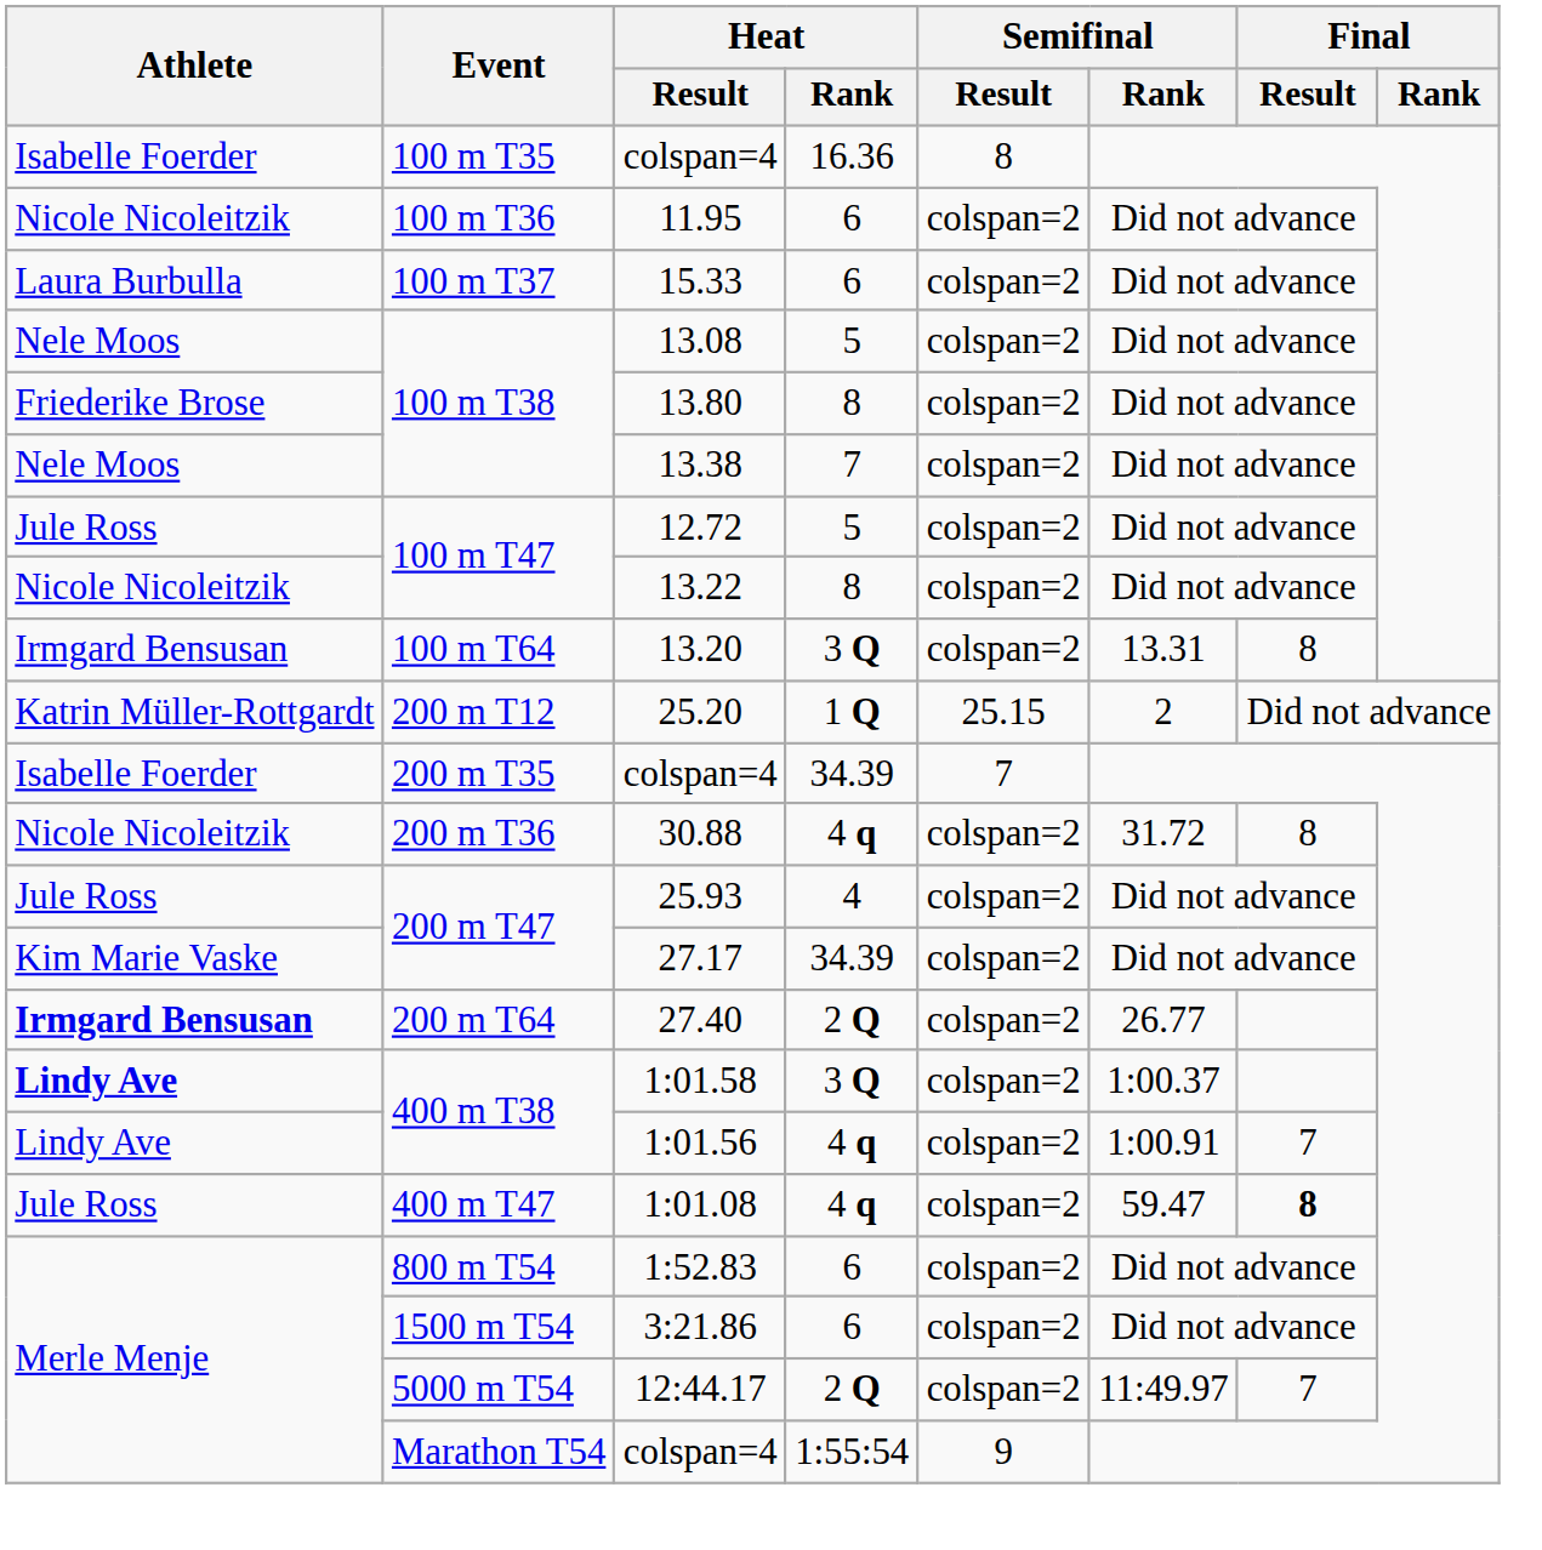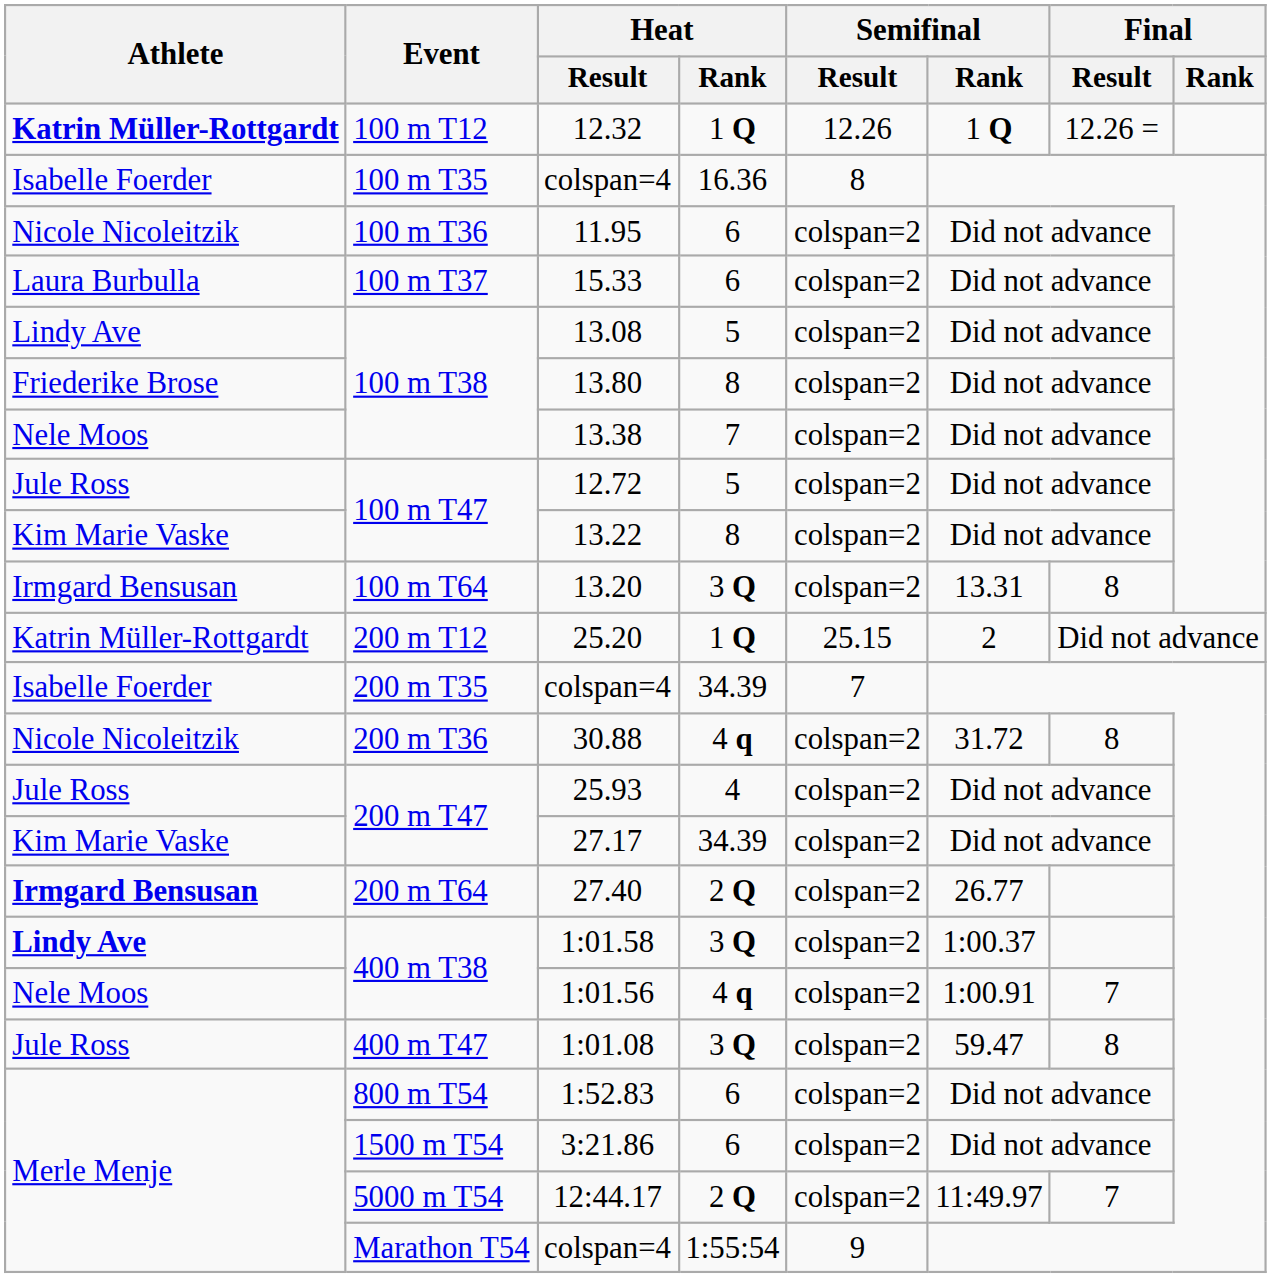+ row: Katrin Müller-Rottgardt | 100 m T12 | 12.32 | 1 Q | 12.26 | 1 Q | 12.26 =
13.08 | Athlete: Nele Moos -> Lindy Ave
13.22 | Athlete: Nicole Nicoleitzik -> Kim Marie Vaske
1:01.56 | Athlete: Lindy Ave -> Nele Moos
1:01.08 | Heat / Rank: 4 q -> 3 Q
1:01.08 | Final / Result: bold -> normal
